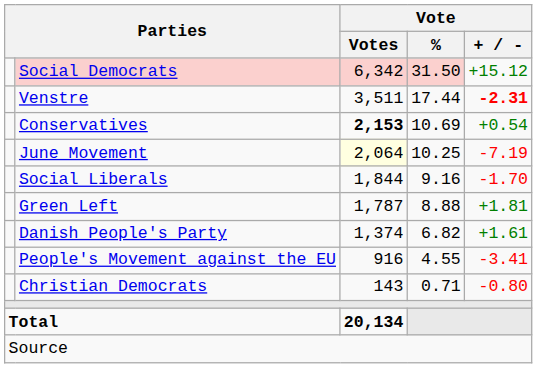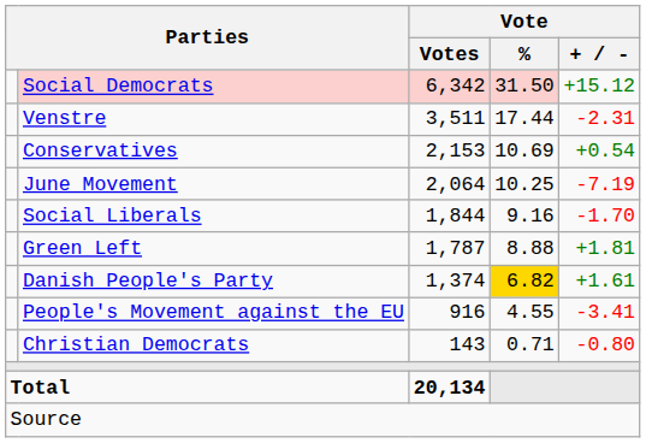Venstre | Vote / + / -: bold -> normal
Conservatives | Vote / Votes: bold -> normal
June Movement | Vote / Votes: lightyellow background -> no background
Danish People's Party | Vote / %: no background -> gold background
